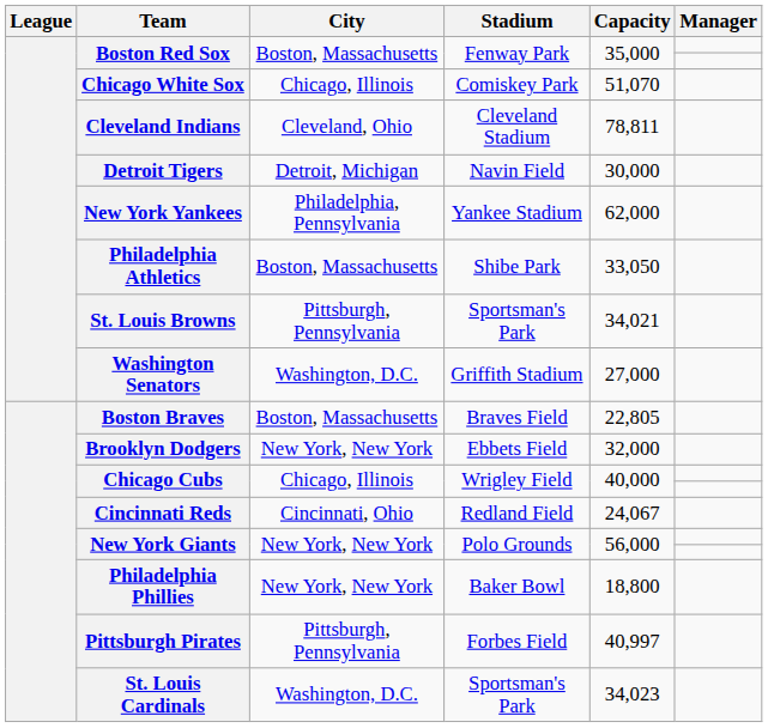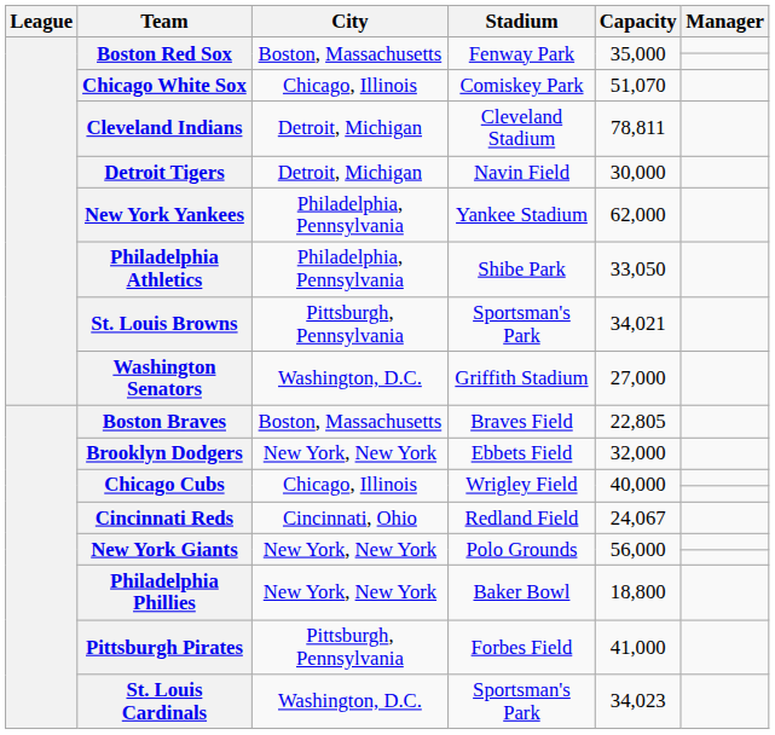Cleveland Indians | City: Cleveland, Ohio -> Detroit, Michigan
Philadelphia Athletics | City: Boston, Massachusetts -> Philadelphia, Pennsylvania
Pittsburgh Pirates | Capacity: 40,997 -> 41,000
